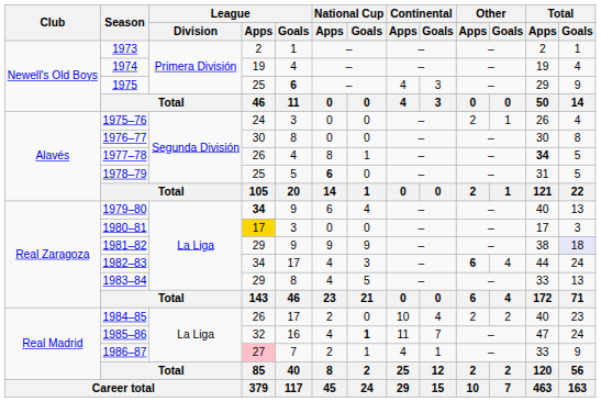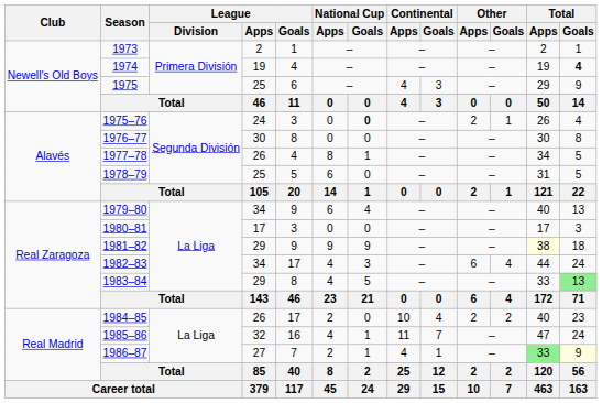1974 | Total / Goals: normal -> bold
1975 | League / Goals: bold -> normal
1975–76 | National Cup / Goals: normal -> bold
1977–78 | Total / Apps: bold -> normal
1978–79 | National Cup / Apps: bold -> normal
1979–80 | League / Apps: bold -> normal
1980–81 | League / Apps: gold background -> no background
1981–82 | Total / Apps: no background -> lightyellow background
1981–82 | Total / Goals: lavender background -> no background
1982–83 | Other / Apps: bold -> normal
1983–84 | Total / Goals: no background -> lightgreen background
1985–86 | National Cup / Goals: bold -> normal
1986–87 | League / Apps: pink background -> no background
1986–87 | Total / Apps: no background -> lightgreen background
1986–87 | Total / Goals: no background -> lightyellow background
